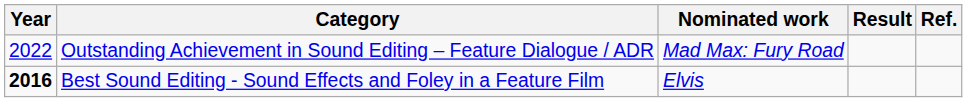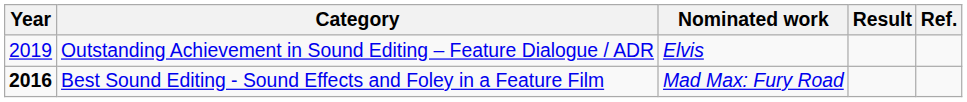row 2 | Year: 2022 -> 2019
row 2 | Nominated work: Mad Max: Fury Road -> Elvis
row 3 | Nominated work: Elvis -> Mad Max: Fury Road
